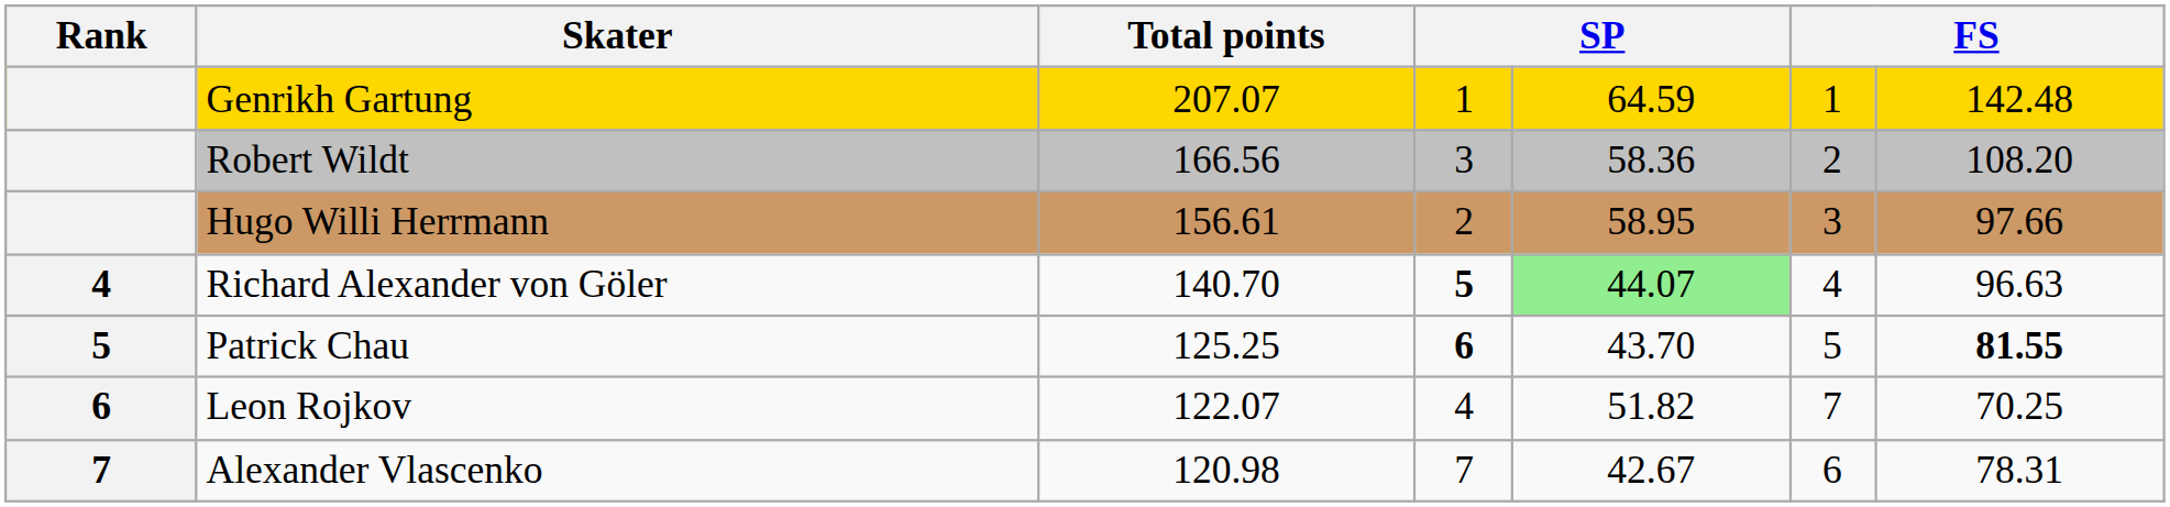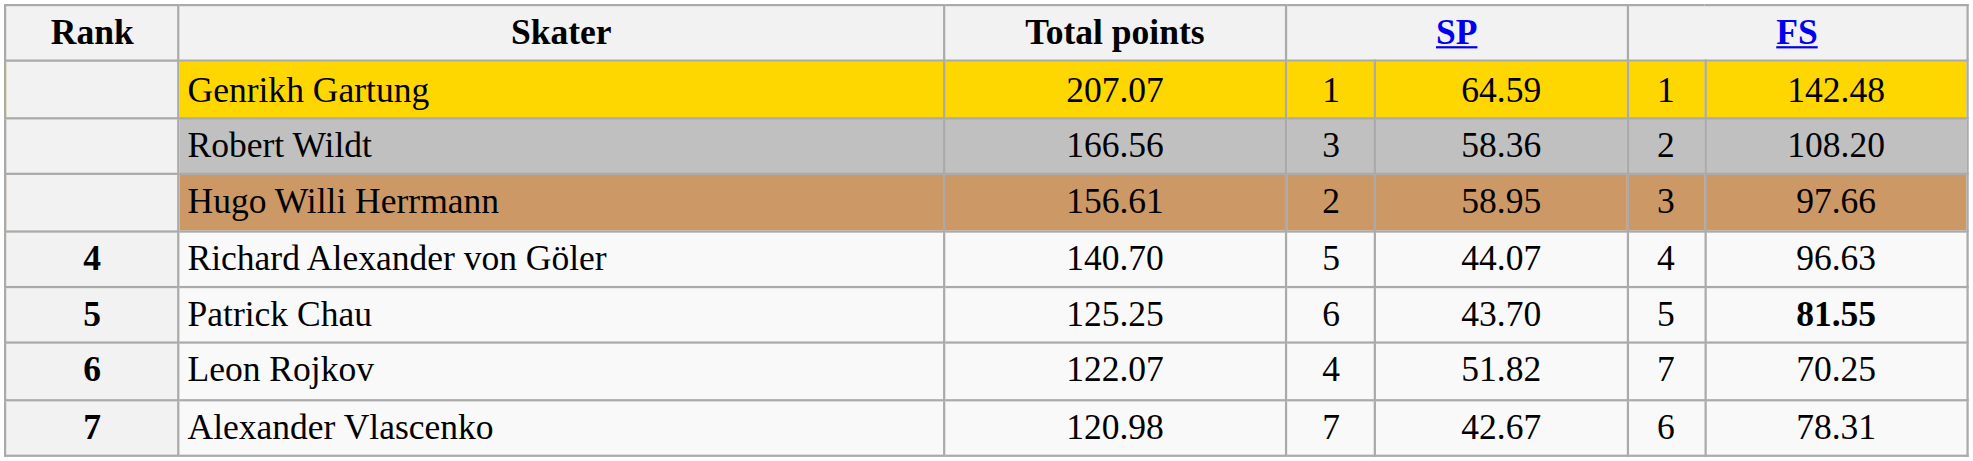Richard Alexander von Göler | column 4: bold -> normal
Richard Alexander von Göler | column 5: lightgreen background -> no background
Patrick Chau | column 4: bold -> normal
